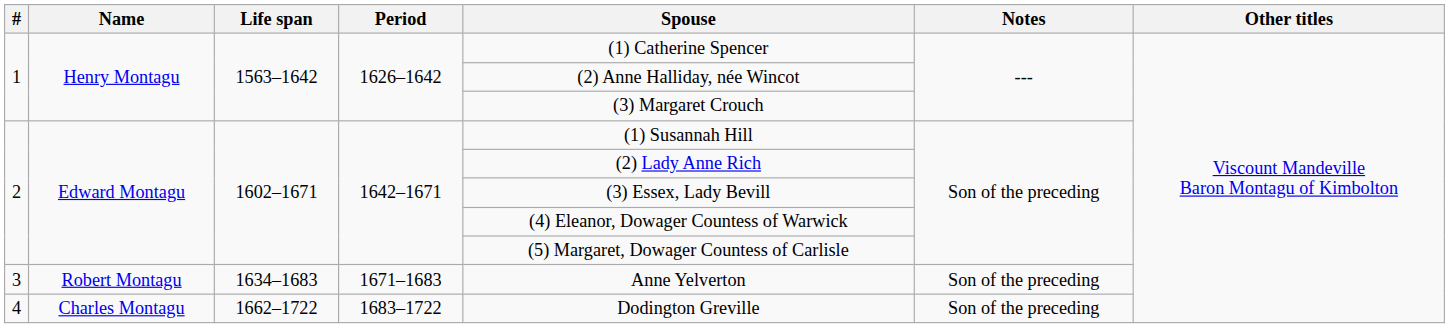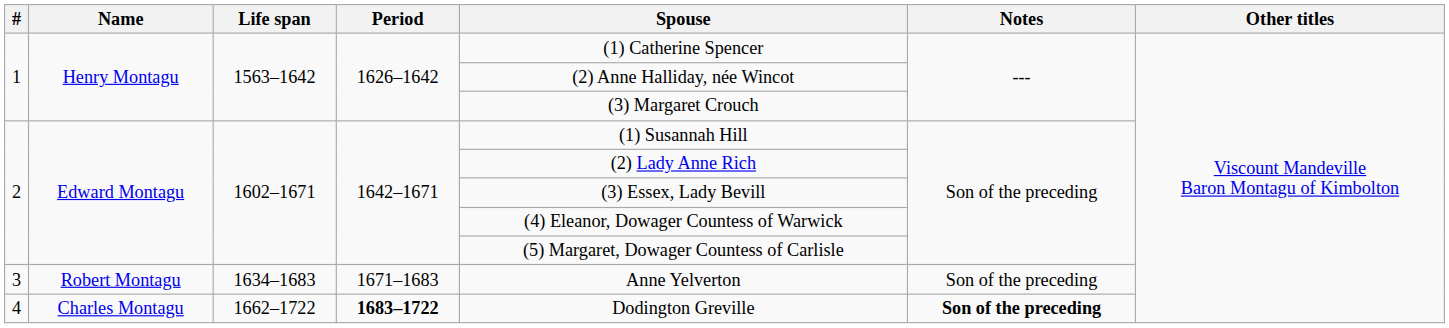4 | Period: normal -> bold
4 | Notes: normal -> bold
